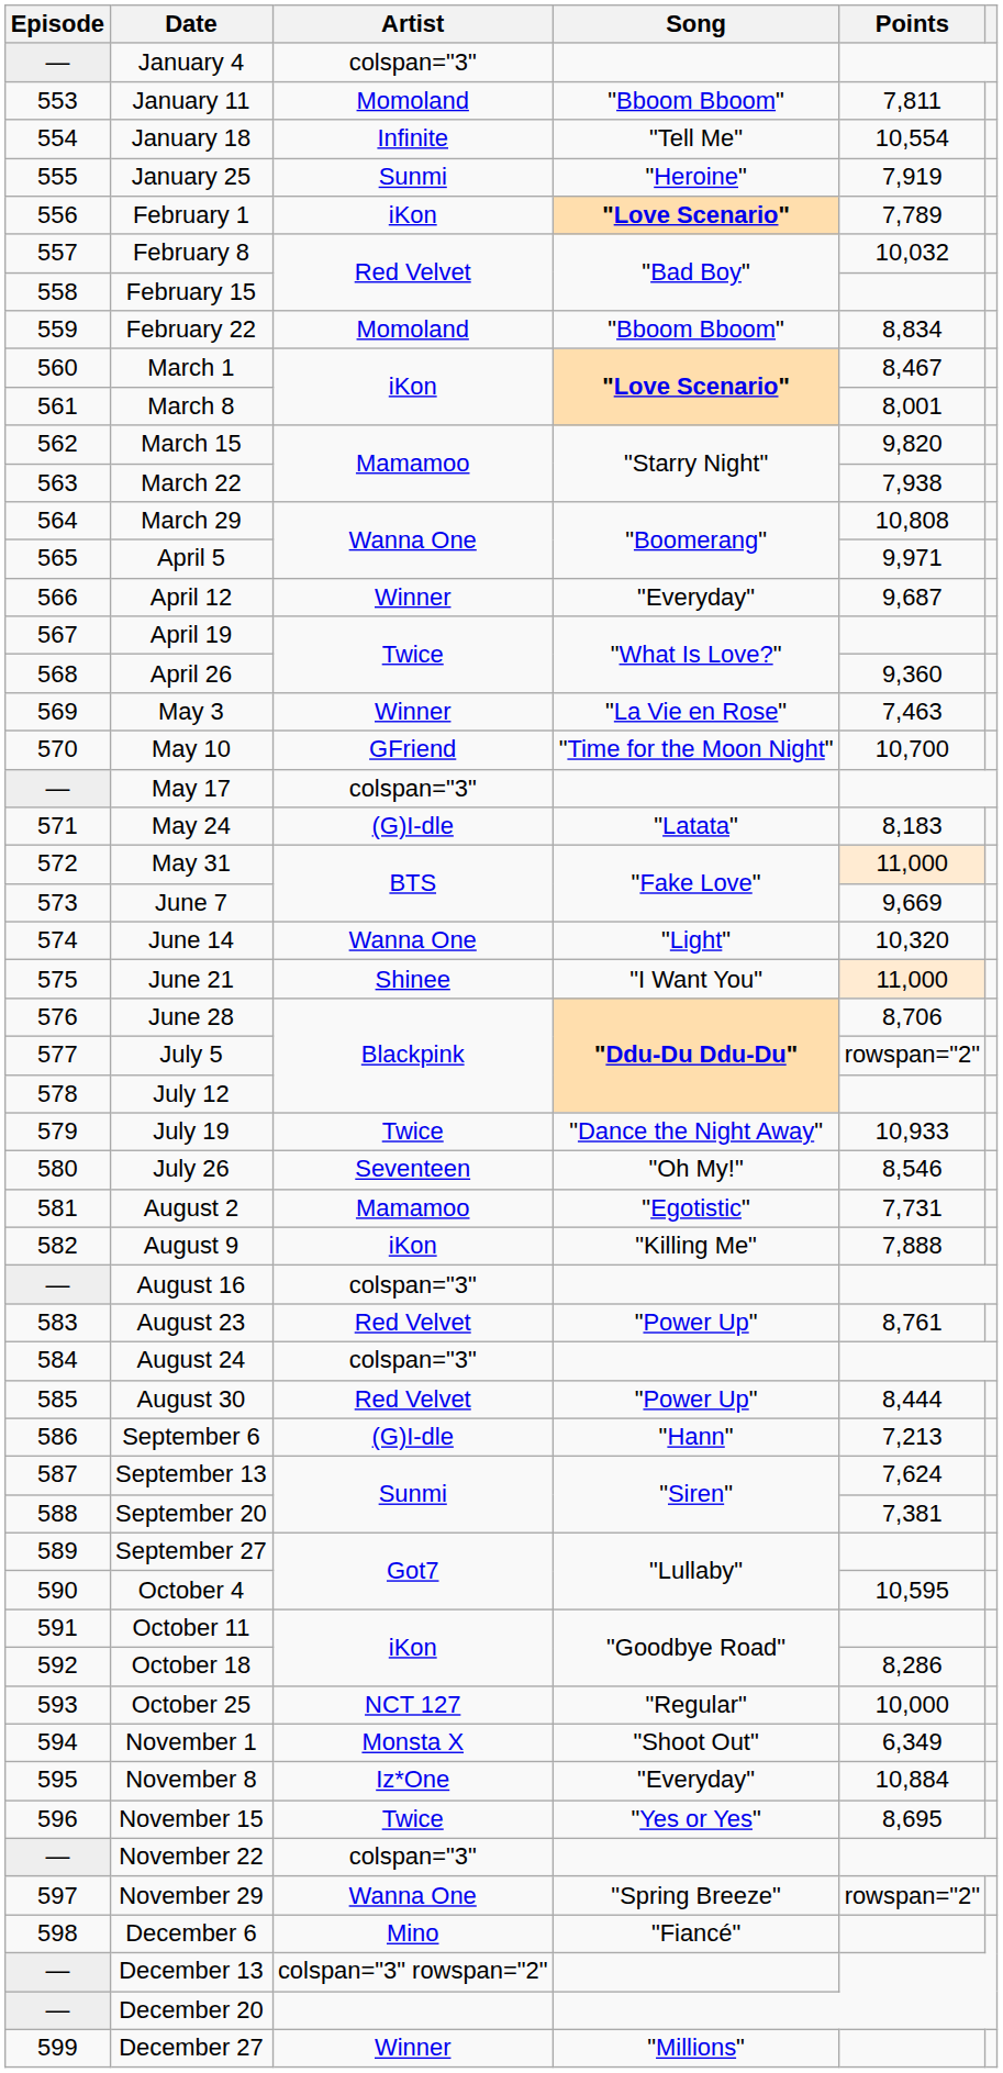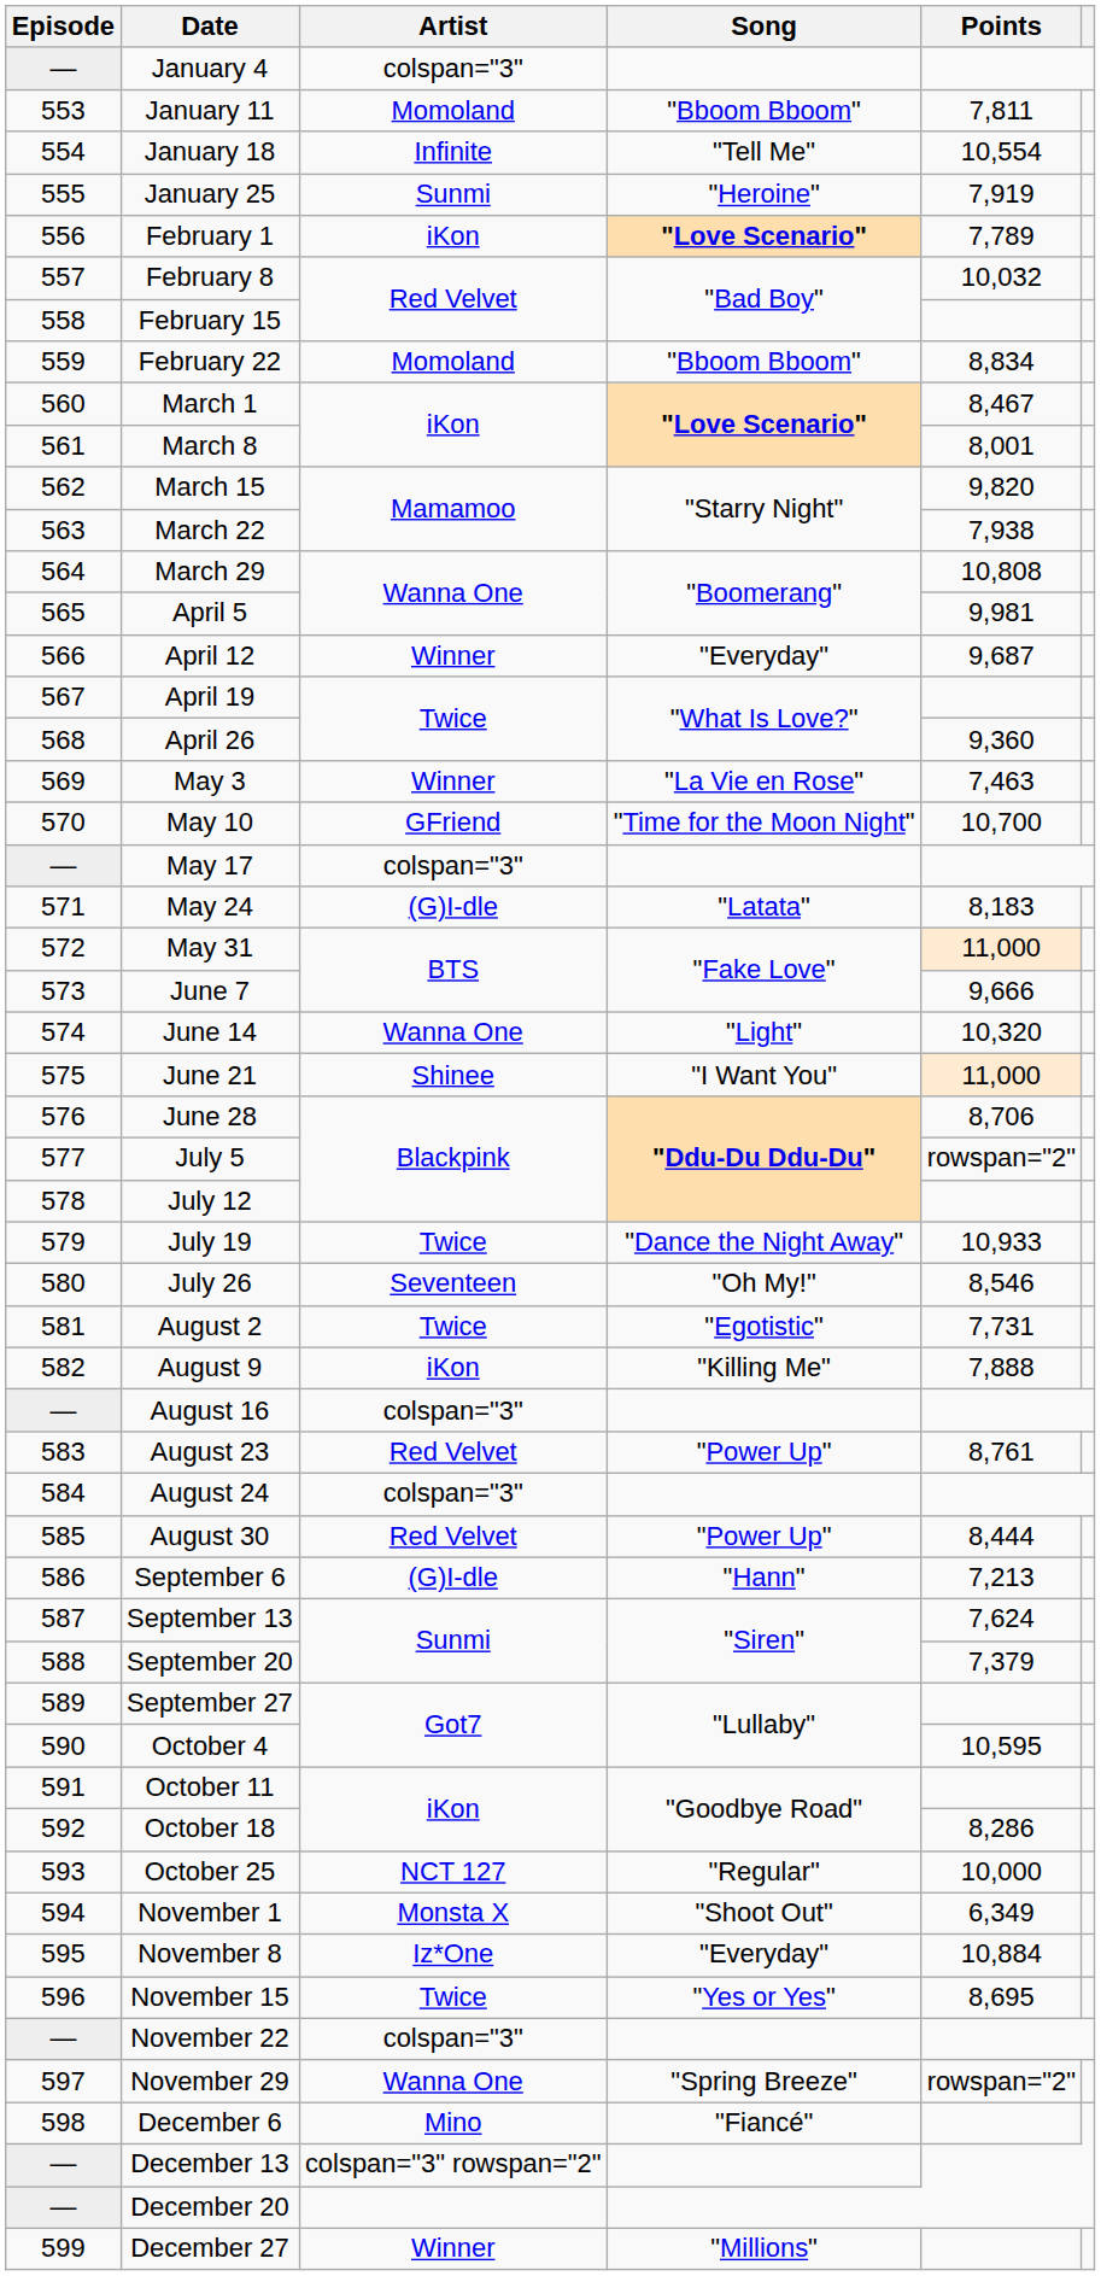April 5 | Points: 9,971 -> 9,981
June 7 | Points: 9,669 -> 9,666
August 2 | Artist: Mamamoo -> Twice
September 20 | Points: 7,381 -> 7,379
